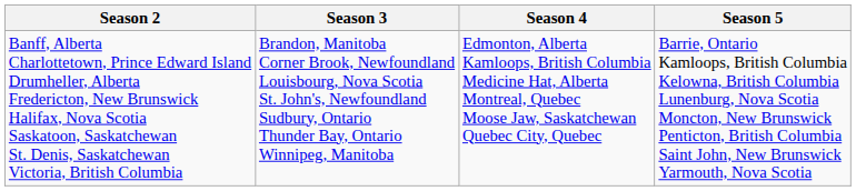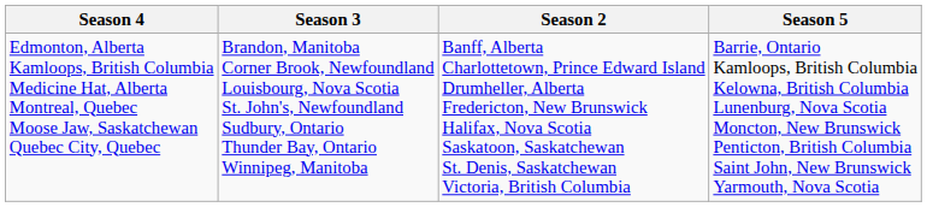columns swapped: Season 2 <-> Season 4
